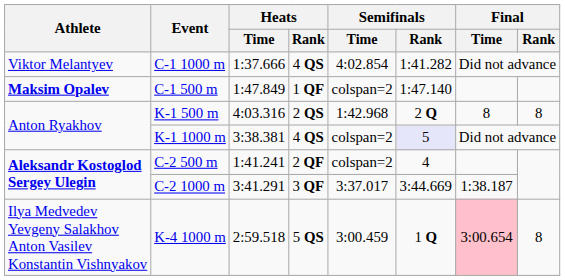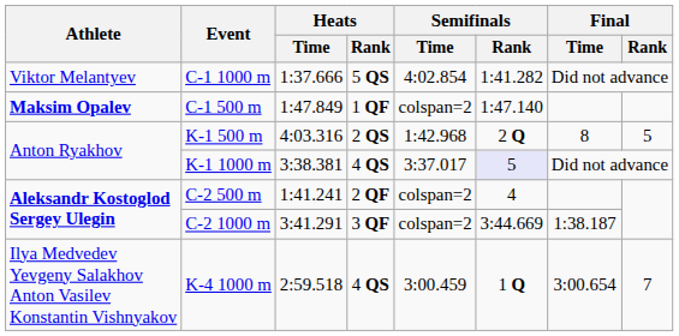C-1 1000 m | Heats / Rank: 4 QS -> 5 QS
K-1 500 m | Final / Rank: 8 -> 5
K-1 1000 m | Semifinals / Time: colspan=2 -> 3:37.017
C-2 1000 m | Semifinals / Time: 3:37.017 -> colspan=2
K-4 1000 m | Heats / Rank: 5 QS -> 4 QS
K-4 1000 m | Final / Time: pink background -> no background
K-4 1000 m | Final / Rank: 8 -> 7
